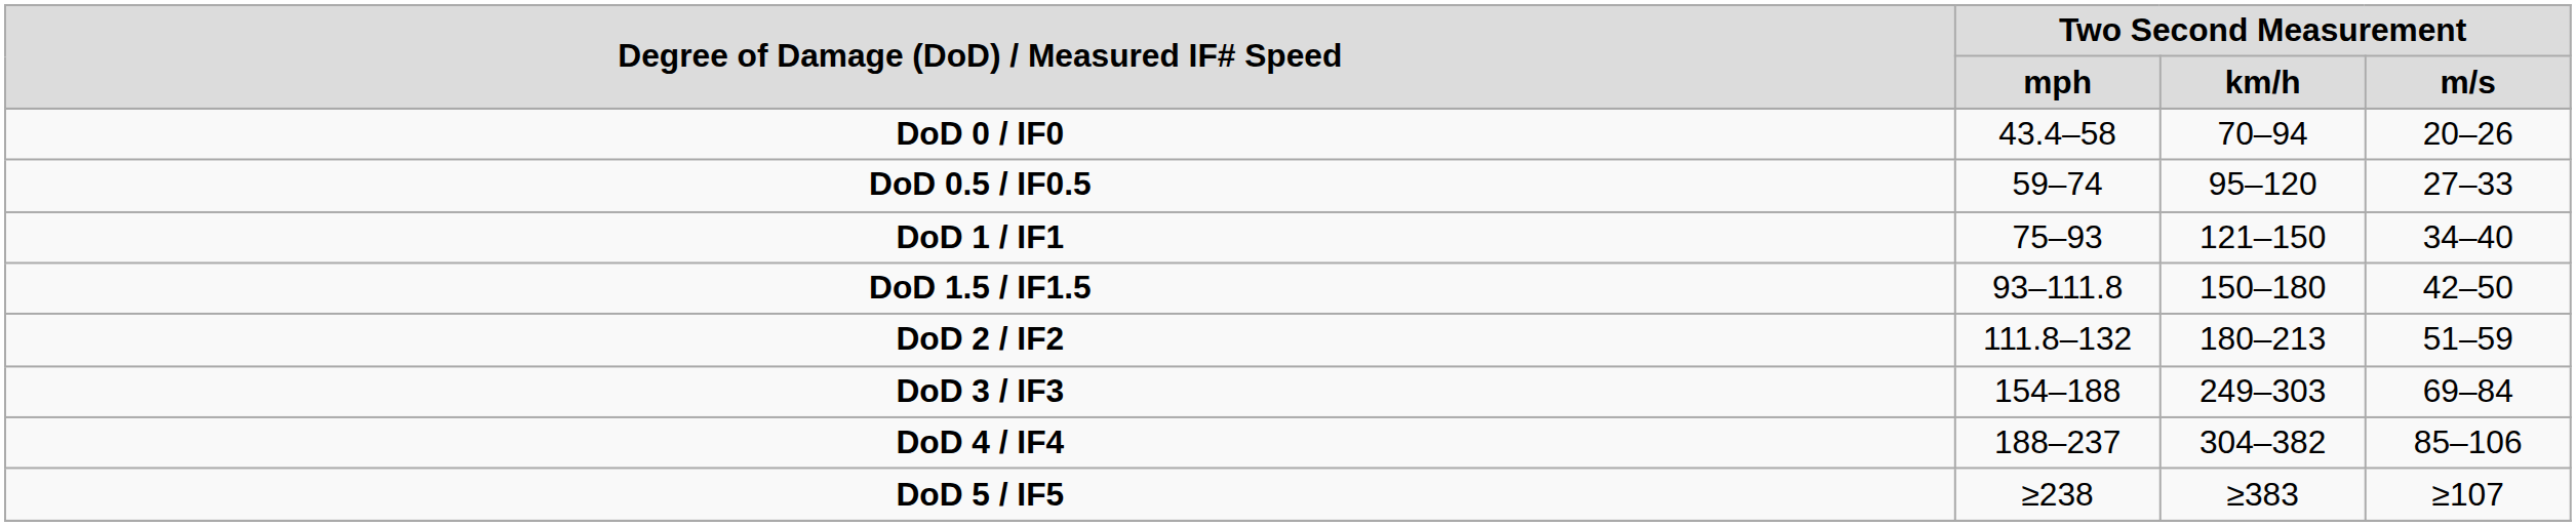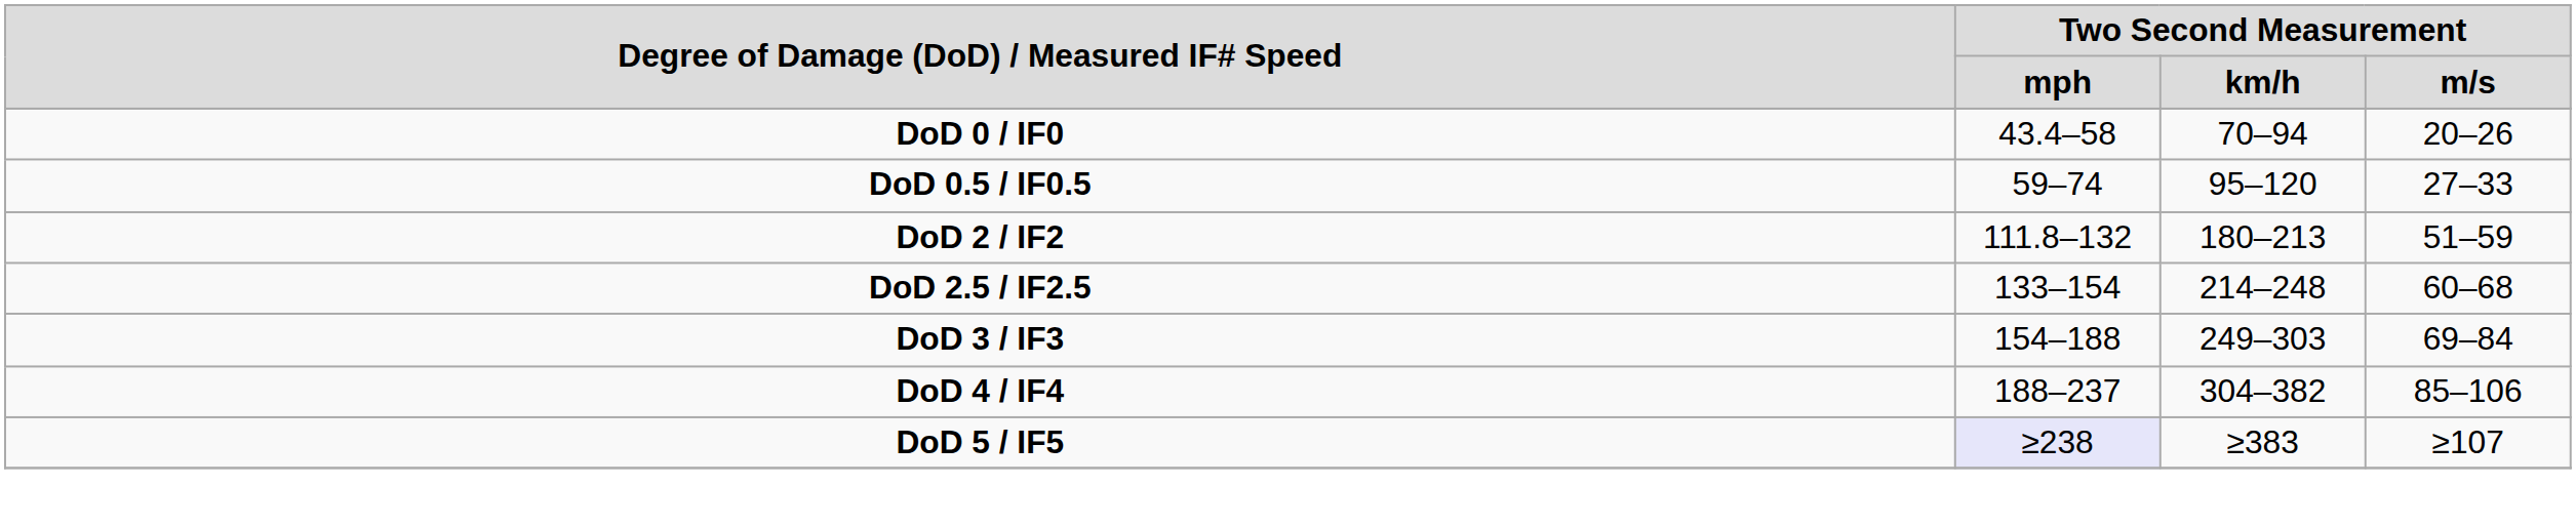- row: DoD 1 / IF1 | 75–93 | 121–150 | 34–40
- row: DoD 1.5 / IF1.5 | 93–111.8 | 150–180 | 42–50
+ row: DoD 2.5 / IF2.5 | 133–154 | 214–248 | 60–68
DoD 5 / IF5 | column 2: no background -> lavender background
